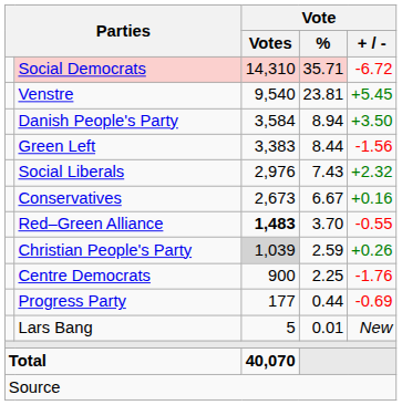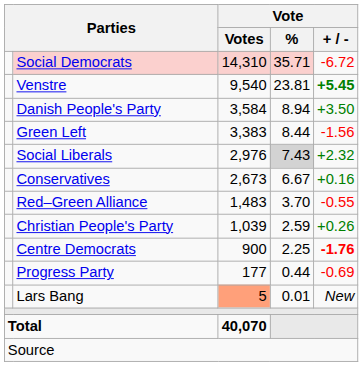Venstre | Vote / + / -: normal -> bold
Social Liberals | Vote / %: no background -> lightgrey background
Red–Green Alliance | Vote / Votes: bold -> normal
Christian People's Party | Vote / Votes: lightgrey background -> no background
Centre Democrats | Vote / + / -: normal -> bold
Lars Bang | Vote / Votes: no background -> lightsalmon background
